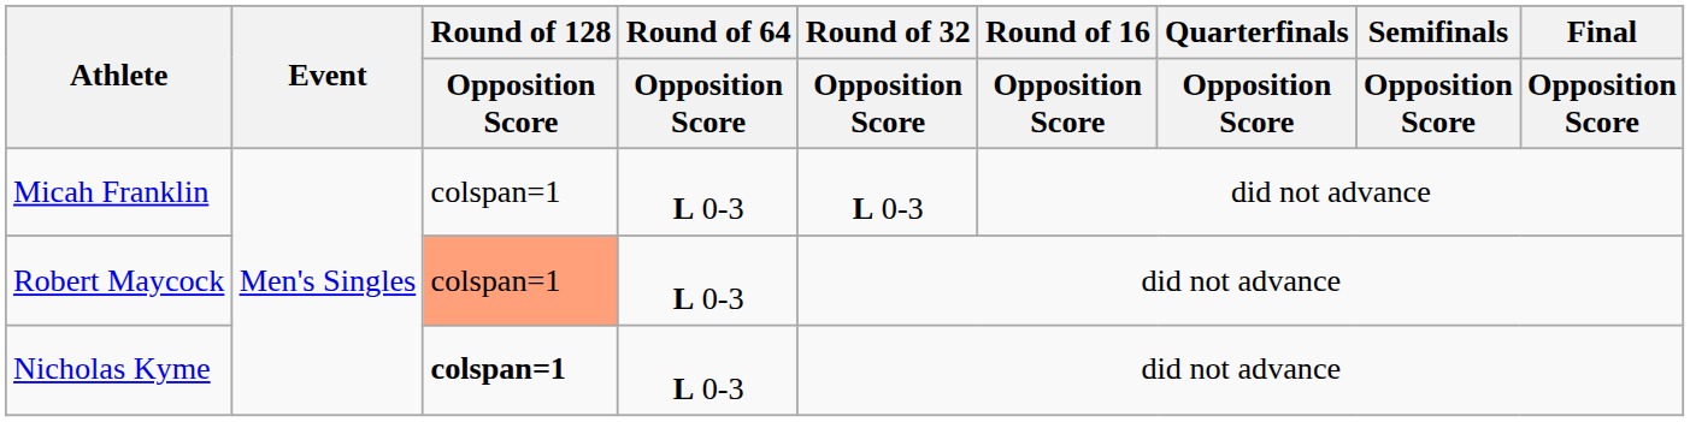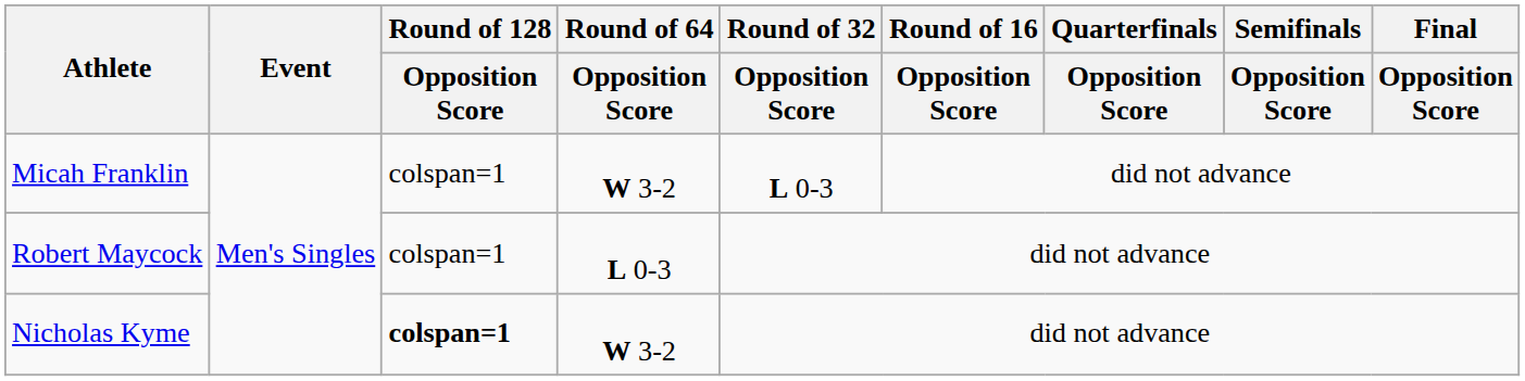Micah Franklin | Round of 64 / Opposition Score: L 0-3 -> W 3-2
Robert Maycock | Round of 128 / Opposition Score: lightsalmon background -> no background
Nicholas Kyme | Round of 64 / Opposition Score: L 0-3 -> W 3-2
